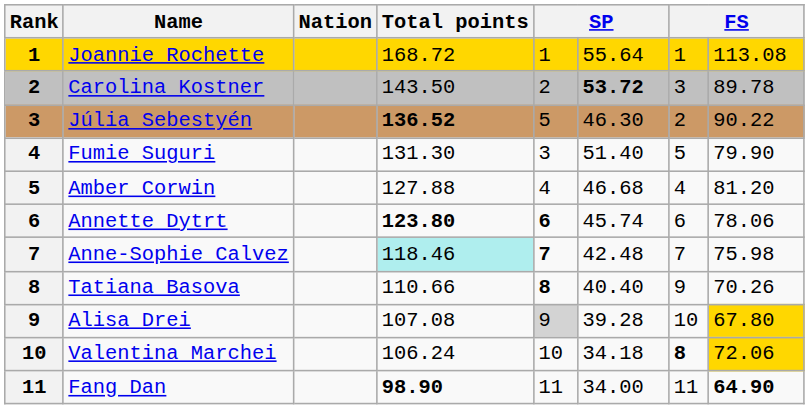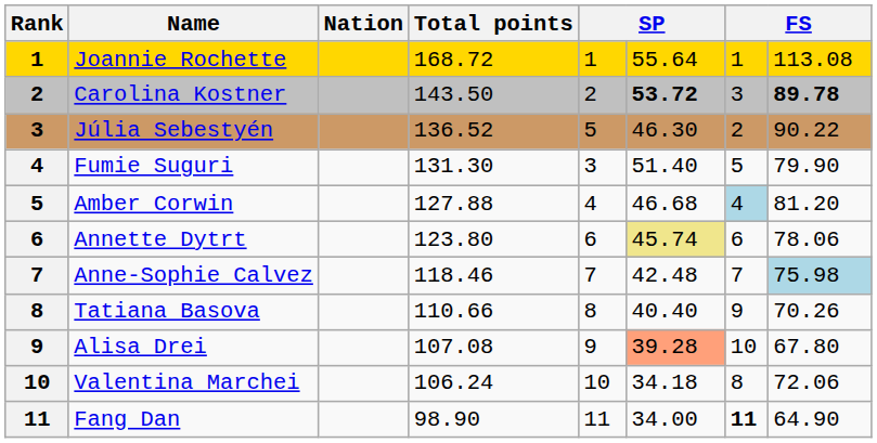Carolina Kostner | column 8: normal -> bold
Júlia Sebestyén | Total points: bold -> normal
Amber Corwin | column 7: no background -> lightblue background
Annette Dytrt | Total points: bold -> normal
Annette Dytrt | column 5: bold -> normal
Annette Dytrt | column 6: no background -> khaki background
Anne-Sophie Calvez | Total points: paleturquoise background -> no background
Anne-Sophie Calvez | column 5: bold -> normal
Anne-Sophie Calvez | column 8: no background -> lightblue background
Tatiana Basova | column 5: bold -> normal
Alisa Drei | column 5: lightgrey background -> no background
Alisa Drei | column 6: no background -> lightsalmon background
Alisa Drei | column 8: gold background -> no background
Valentina Marchei | column 7: bold -> normal
Valentina Marchei | column 8: gold background -> no background
Fang Dan | Total points: bold -> normal
Fang Dan | column 7: normal -> bold
Fang Dan | column 8: bold -> normal
